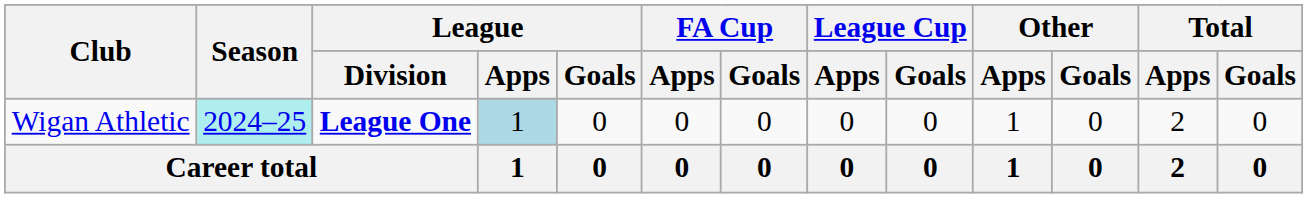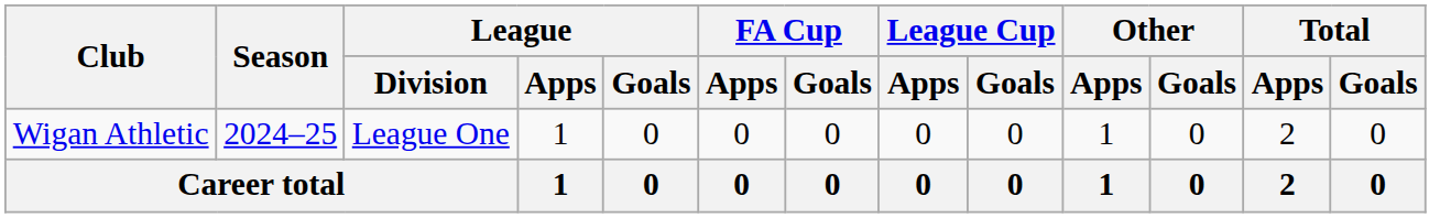Wigan Athletic | Season: paleturquoise background -> no background
Wigan Athletic | League / Division: bold -> normal
Wigan Athletic | League / Apps: lightblue background -> no background
